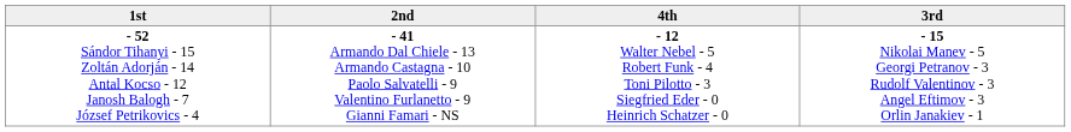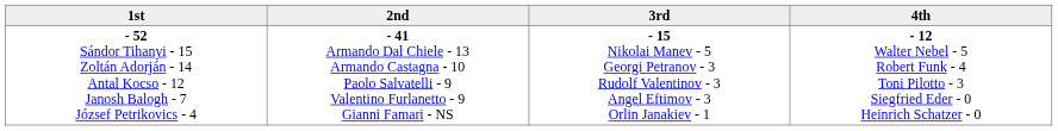columns swapped: 3rd <-> 4th
